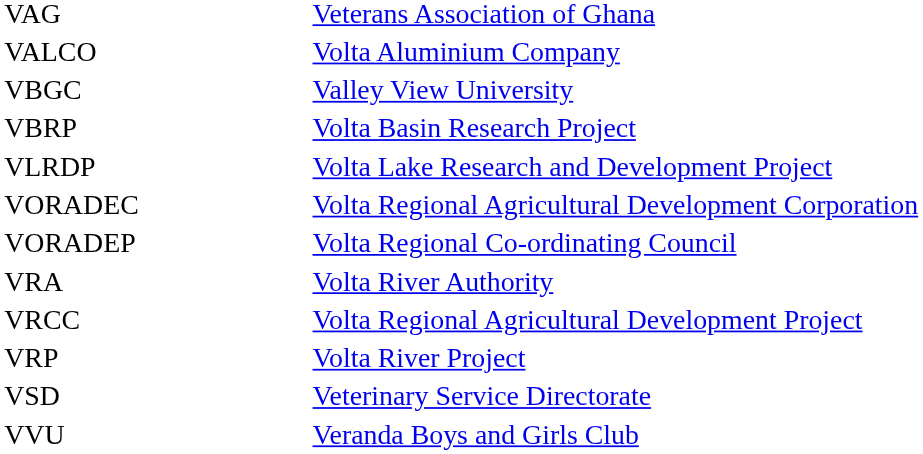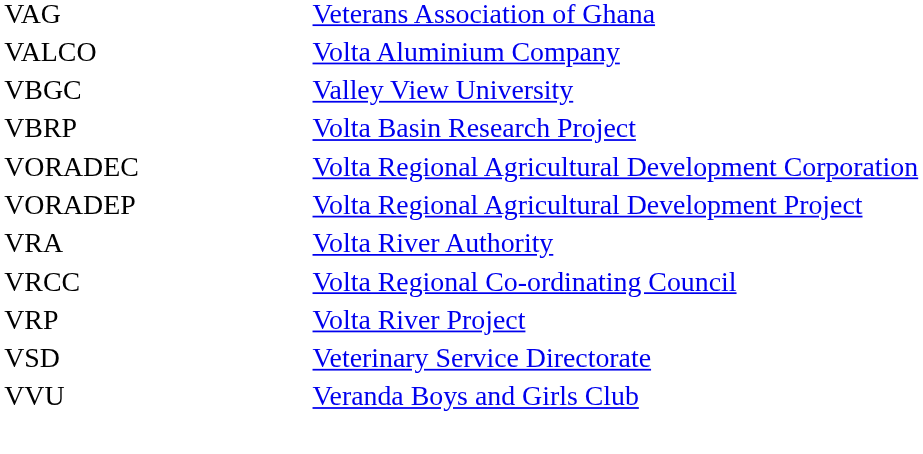- row: VLRDP | Volta Lake Research and Development Project
VORADEP | column 2: Volta Regional Co-ordinating Council -> Volta Regional Agricultural Development Project
VRCC | column 2: Volta Regional Agricultural Development Project -> Volta Regional Co-ordinating Council
